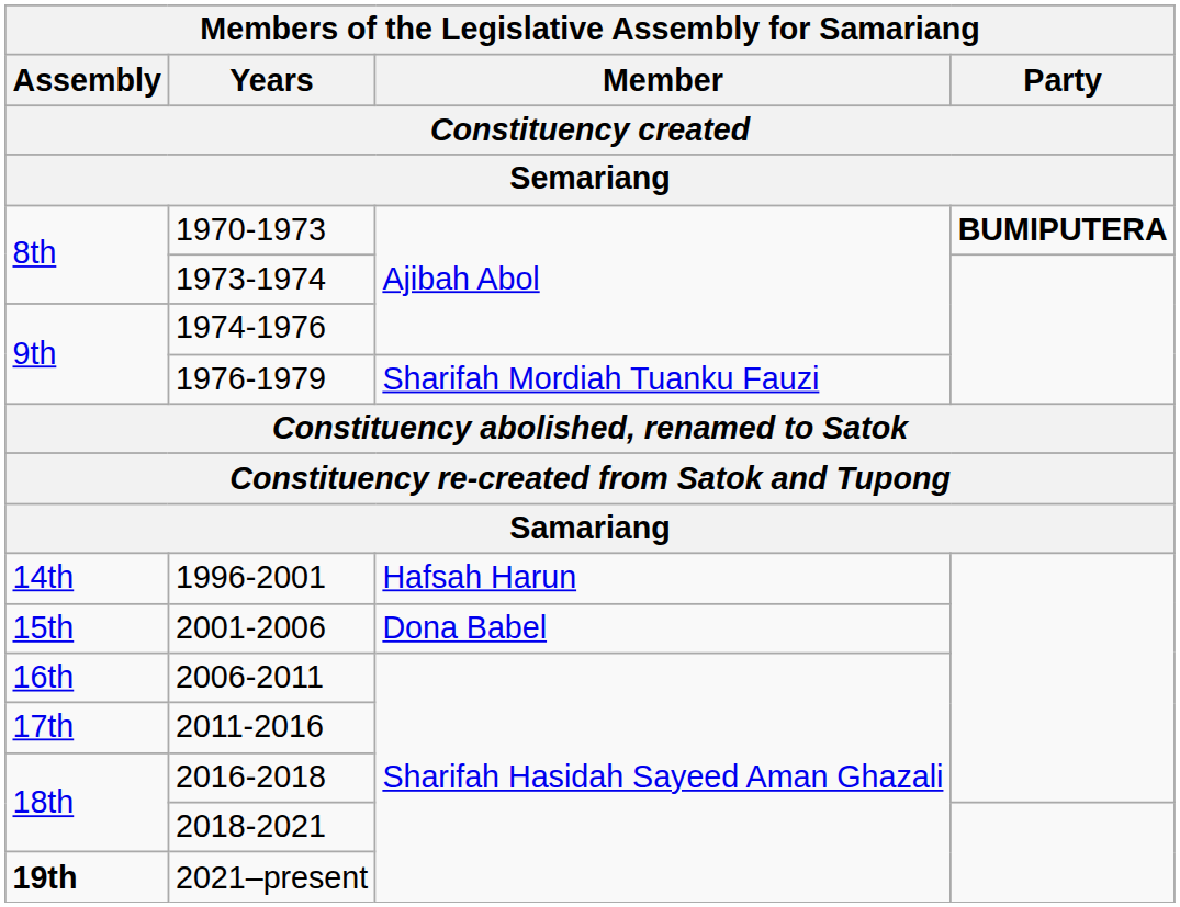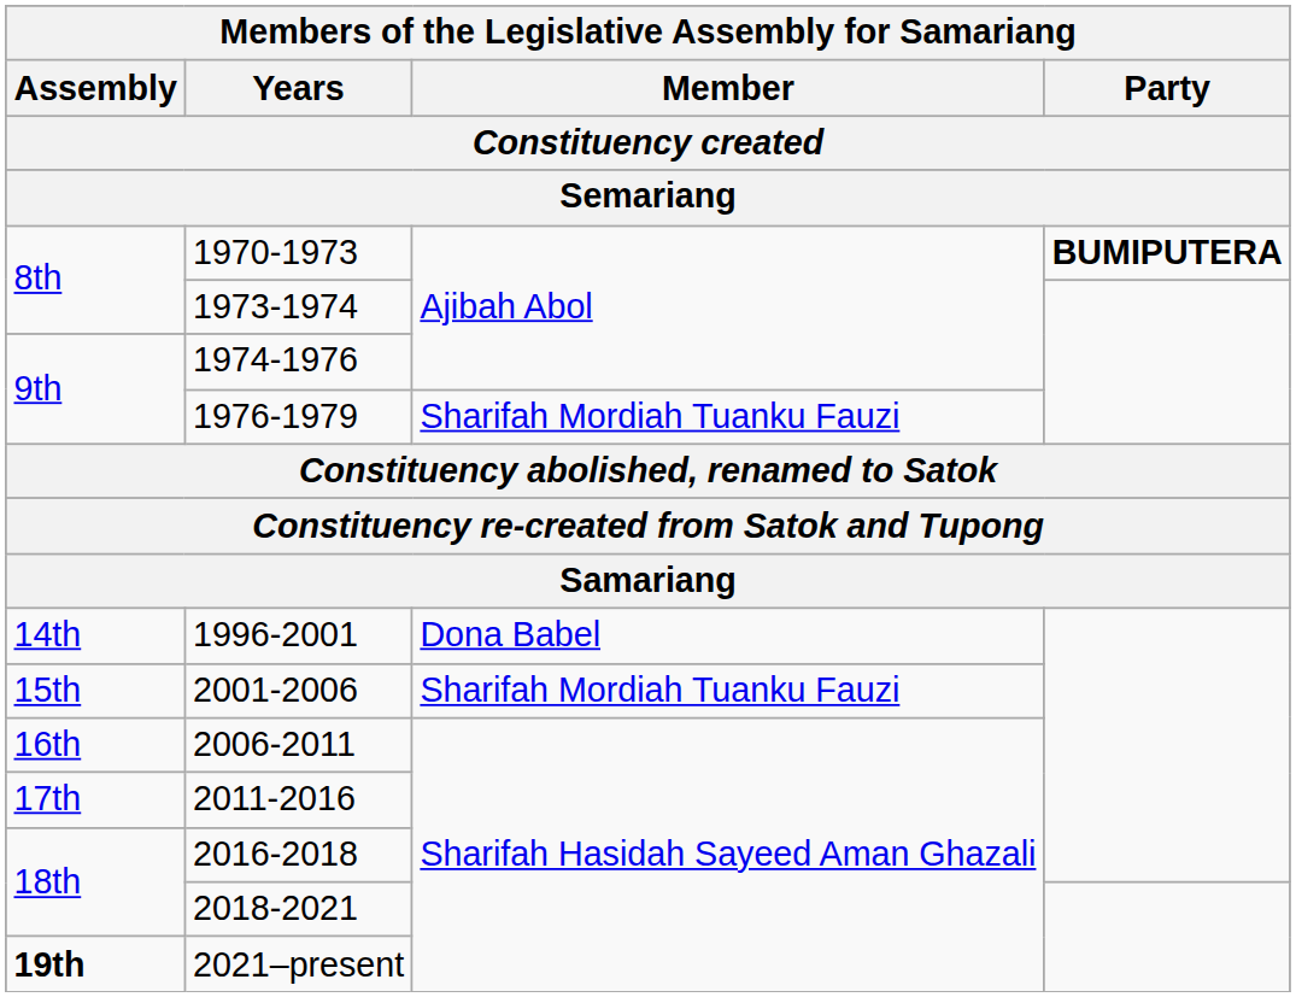1996-2001 | Member: Hafsah Harun -> Dona Babel
2001-2006 | Member: Dona Babel -> Sharifah Mordiah Tuanku Fauzi
